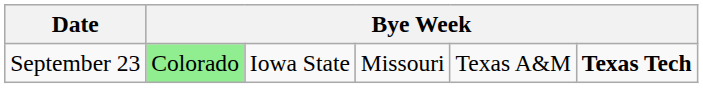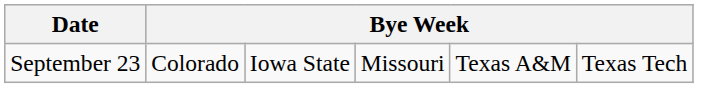September 23 | column 2: lightgreen background -> no background
September 23 | column 6: bold -> normal
